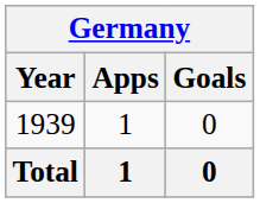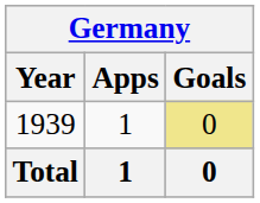1939 | Goals: no background -> khaki background
